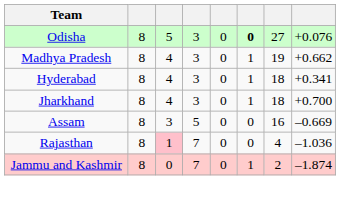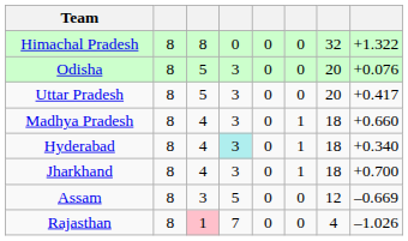+ row: Himachal Pradesh | 8 | 8 | 0 | 0 | 0 | 32 | +1.322
Odisha | column 6: bold -> normal
Odisha | column 7: 27 -> 20
+ row: Uttar Pradesh | 8 | 5 | 3 | 0 | 0 | 20 | +0.417
Madhya Pradesh | column 7: 19 -> 18
Madhya Pradesh | column 8: +0.662 -> +0.660
Hyderabad | column 4: no background -> paleturquoise background
Hyderabad | column 8: +0.341 -> +0.340
Assam | column 7: 16 -> 12
Rajasthan | column 8: –1.036 -> –1.026
- row: Jammu and Kashmir | 8 | 0 | 7 | 0 | 1 | 2 | –1.874
